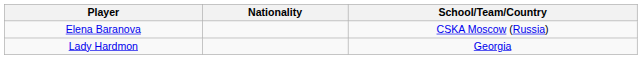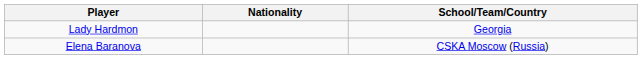rows swapped: Elena Baranova <-> Lady Hardmon
